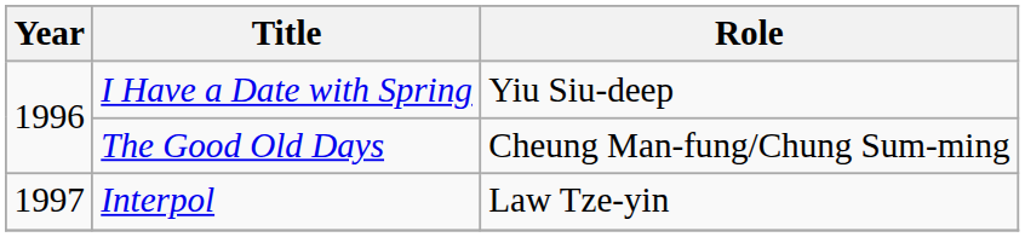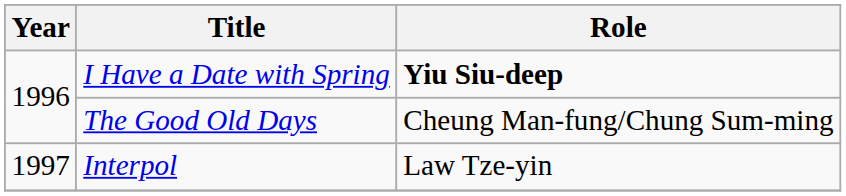I Have a Date with Spring | Role: normal -> bold
